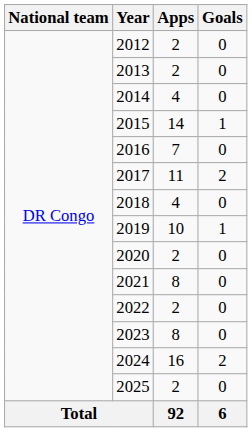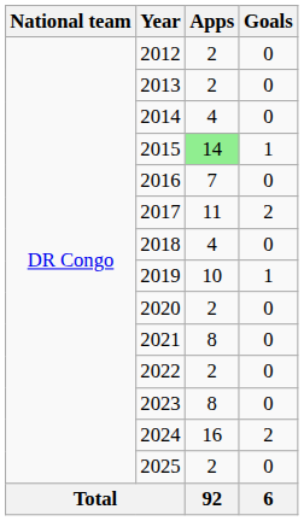2015 | Apps: no background -> lightgreen background
